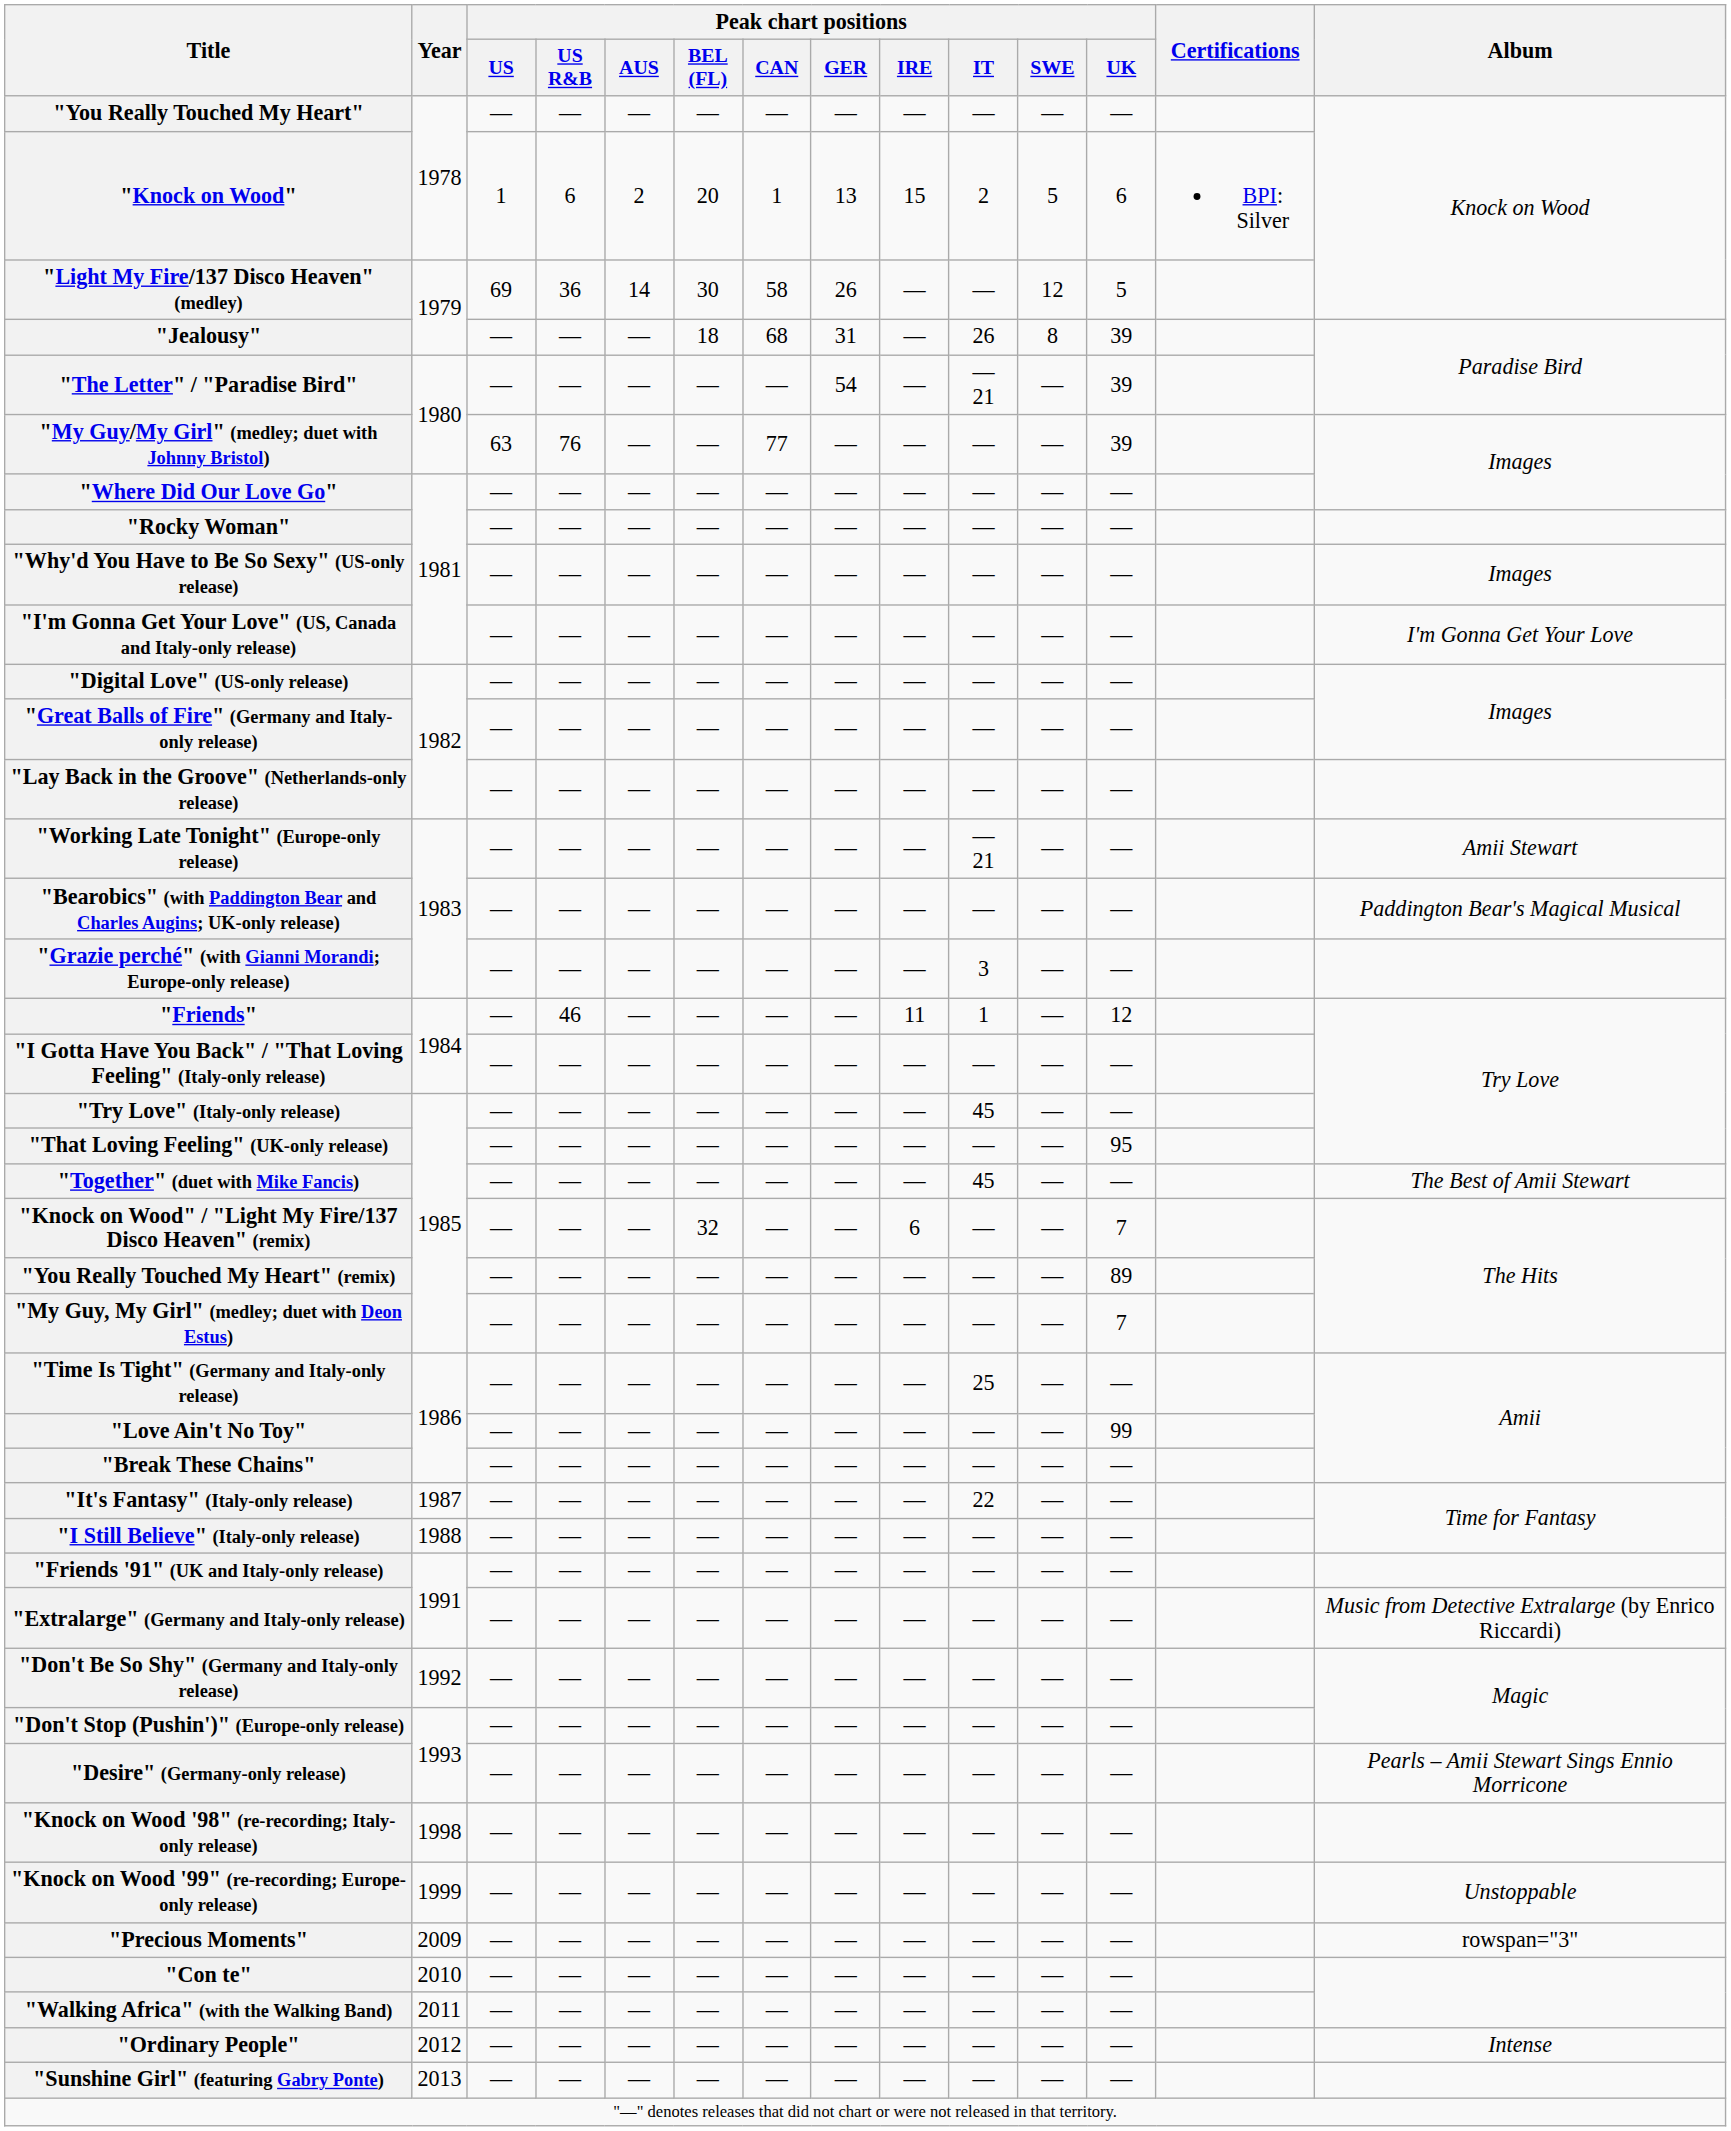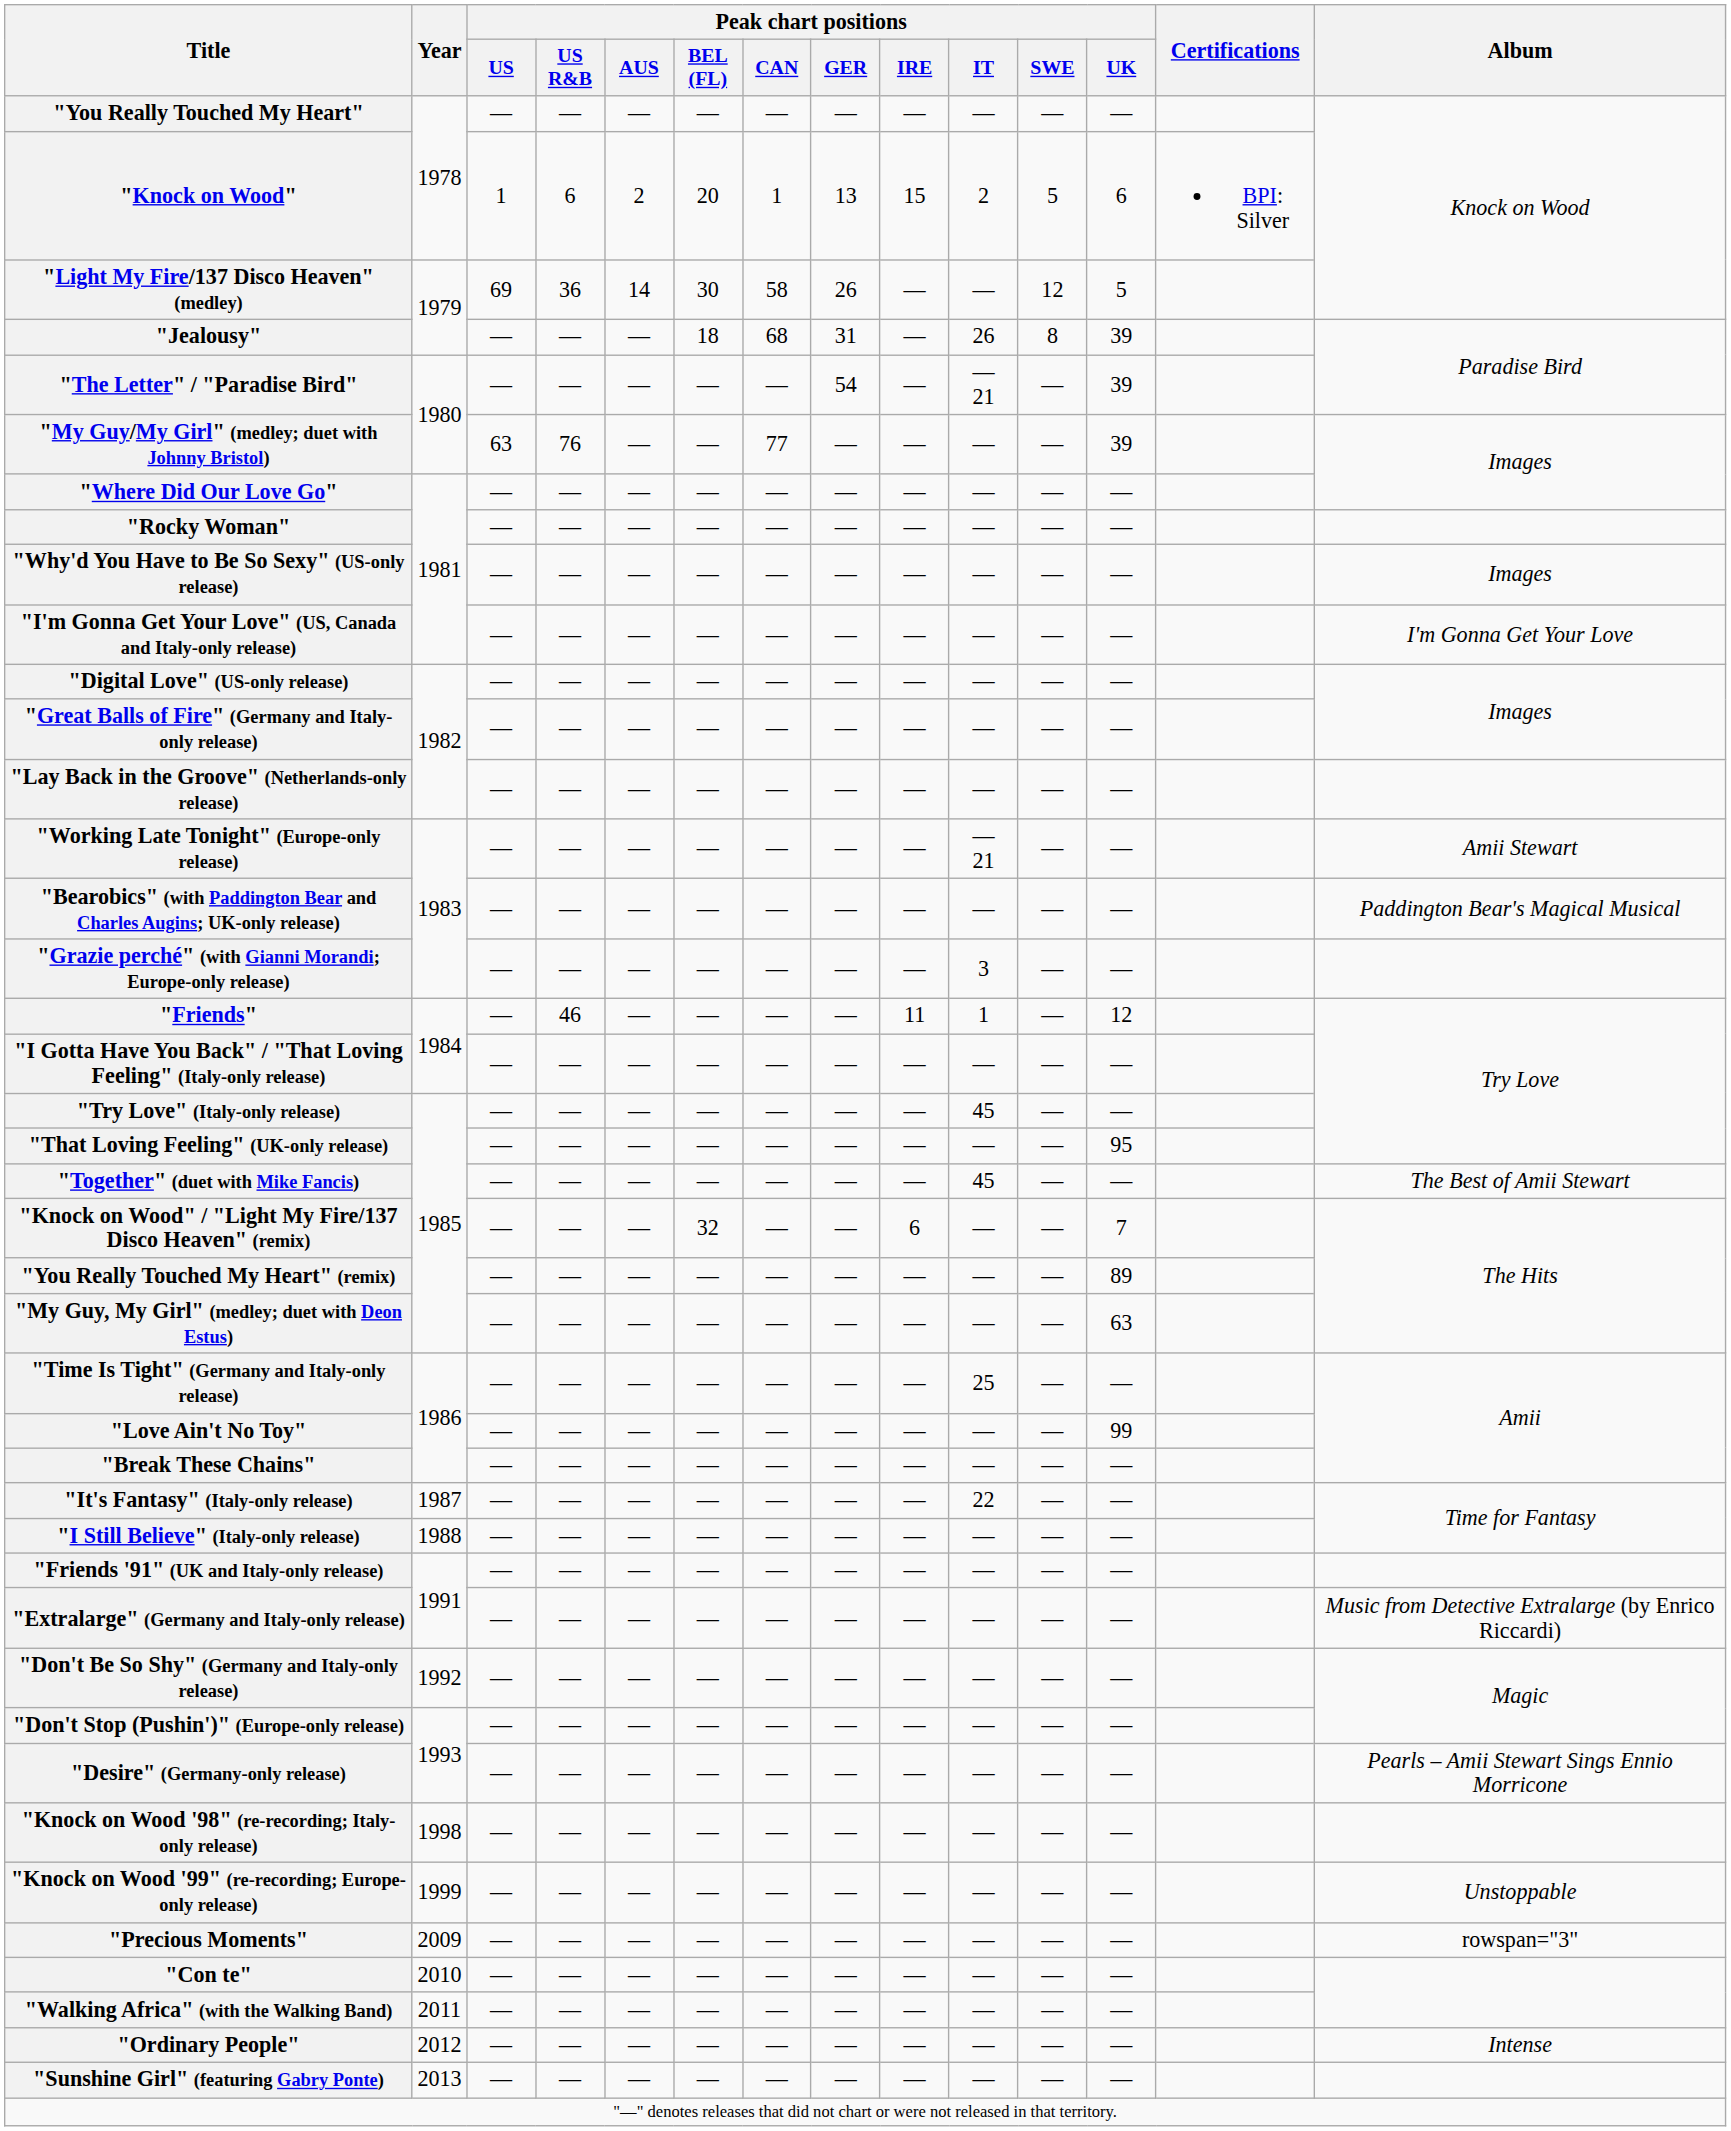"My Guy, My Girl" (medley; duet with Deon Estus) | Peak chart positions / UK: 7 -> 63
